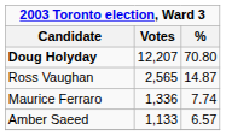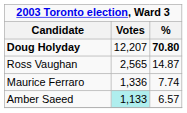Doug Holyday | %: normal -> bold
Amber Saeed | Votes: no background -> paleturquoise background
